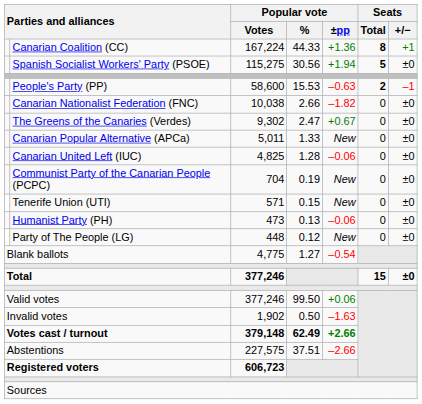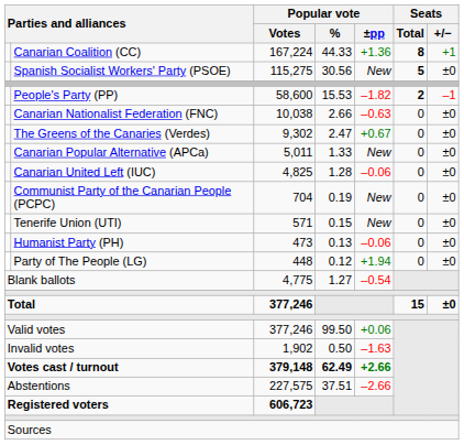Spanish Socialist Workers' Party (PSOE) | Popular vote / ±pp: +1.94 -> New
People's Party (PP) | Popular vote / ±pp: –0.63 -> –1.82
Canarian Nationalist Federation (FNC) | Popular vote / ±pp: –1.82 -> –0.63
Party of The People (LG) | Popular vote / ±pp: New -> +1.94
